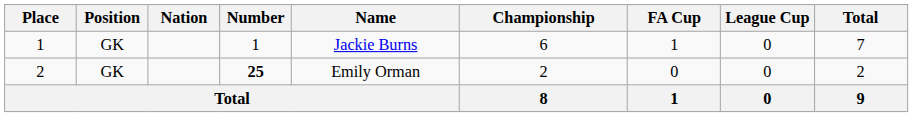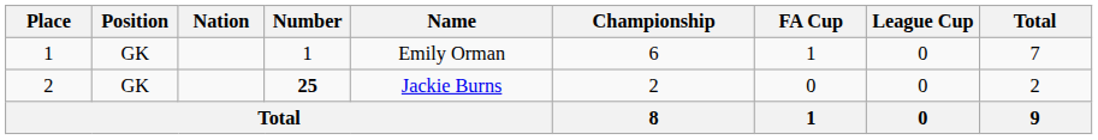row 2 | Name: Jackie Burns -> Emily Orman
row 3 | Name: Emily Orman -> Jackie Burns
